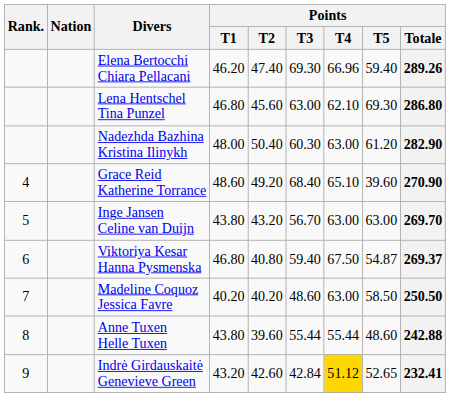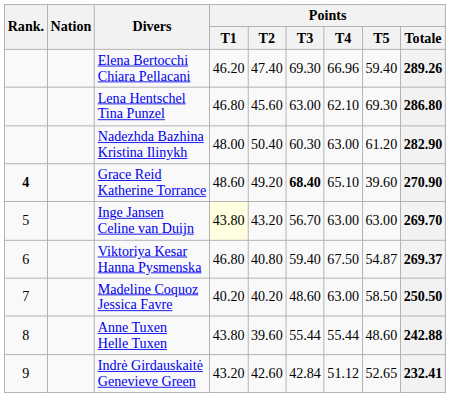Grace Reid Katherine Torrance | Rank.: normal -> bold
Grace Reid Katherine Torrance | Points / T3: normal -> bold
Inge Jansen Celine van Duijn | Points / T1: no background -> lightyellow background
Indrė Girdauskaitė Genevieve Green | Points / T4: gold background -> no background
